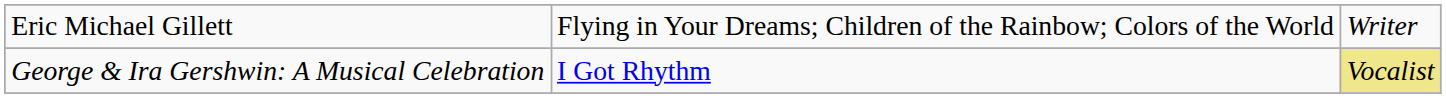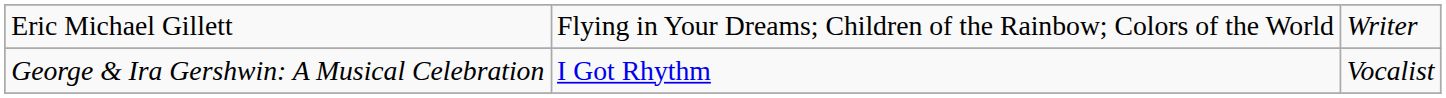George & Ira Gershwin: A Musical Celebration | column 3: khaki background -> no background
